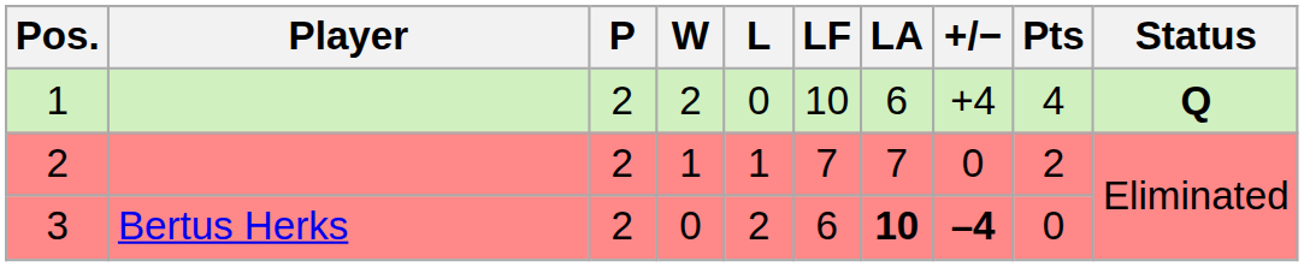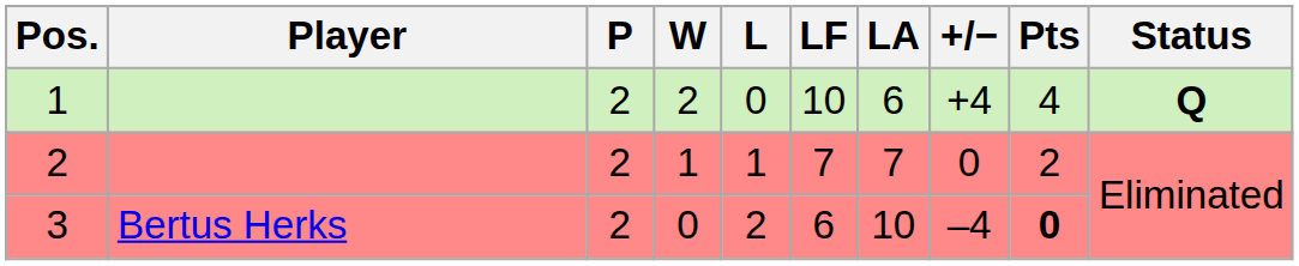3 | LA: bold -> normal
3 | +/−: bold -> normal
3 | Pts: normal -> bold
